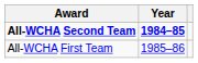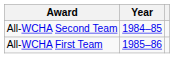row 2 | Award: bold -> normal
row 2 | Year: bold -> normal
